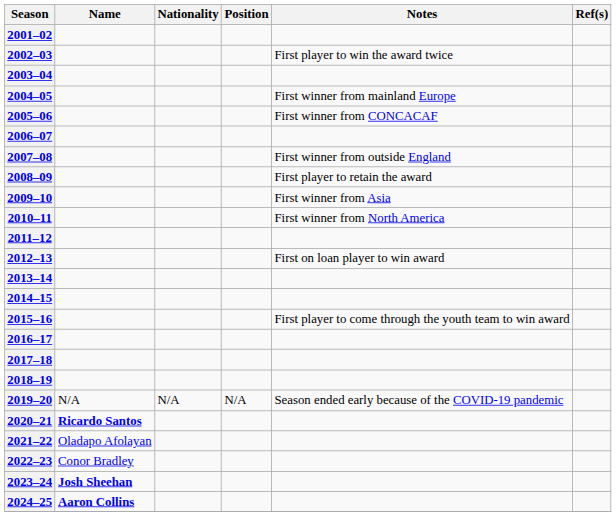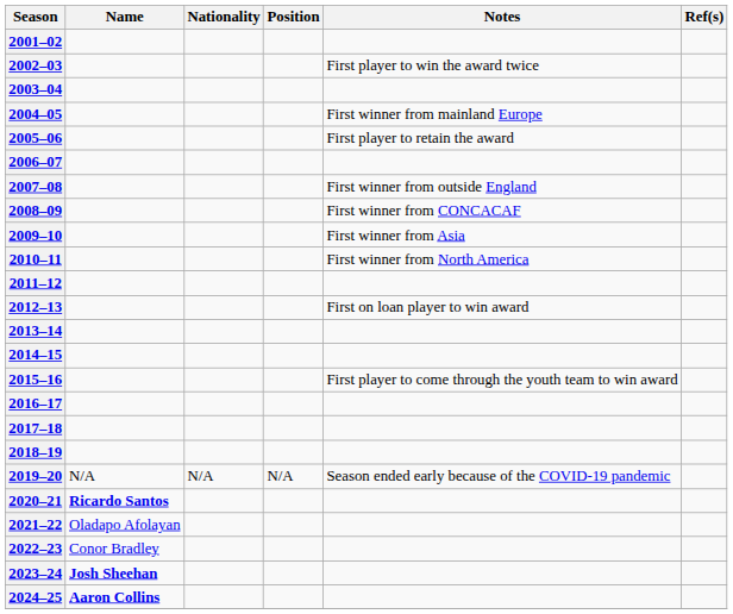2005–06 | Notes: First winner from CONCACAF -> First player to retain the award
2008–09 | Notes: First player to retain the award -> First winner from CONCACAF
